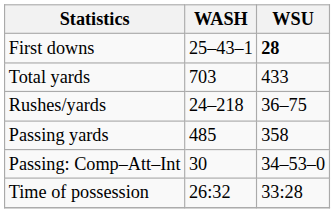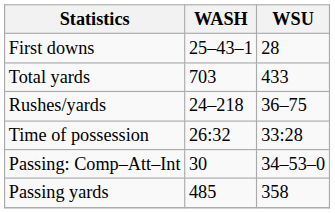First downs | WSU: bold -> normal
rows swapped: Passing yards <-> Time of possession
